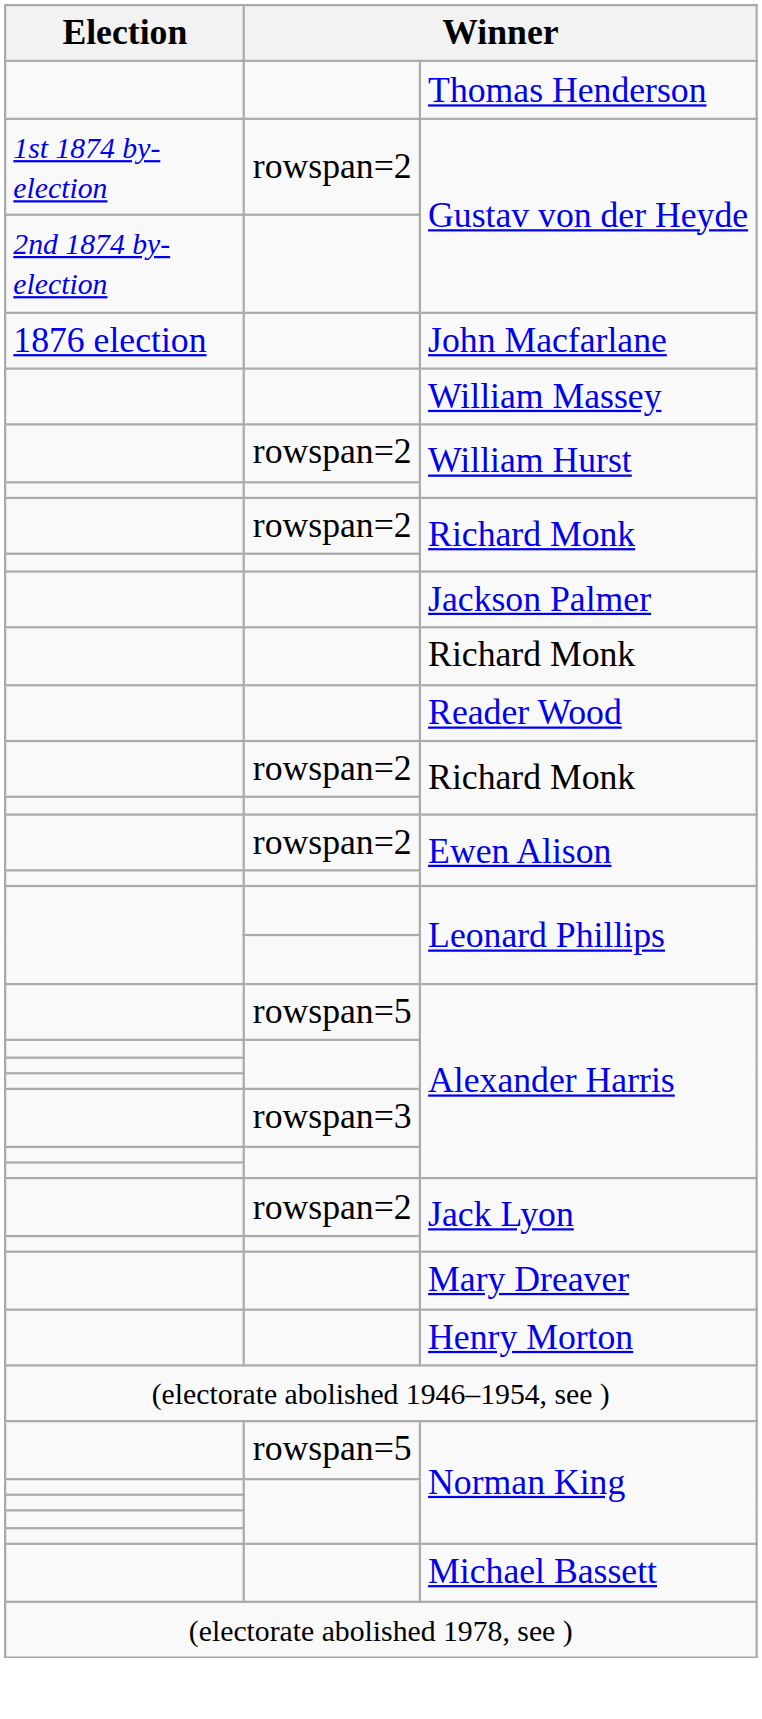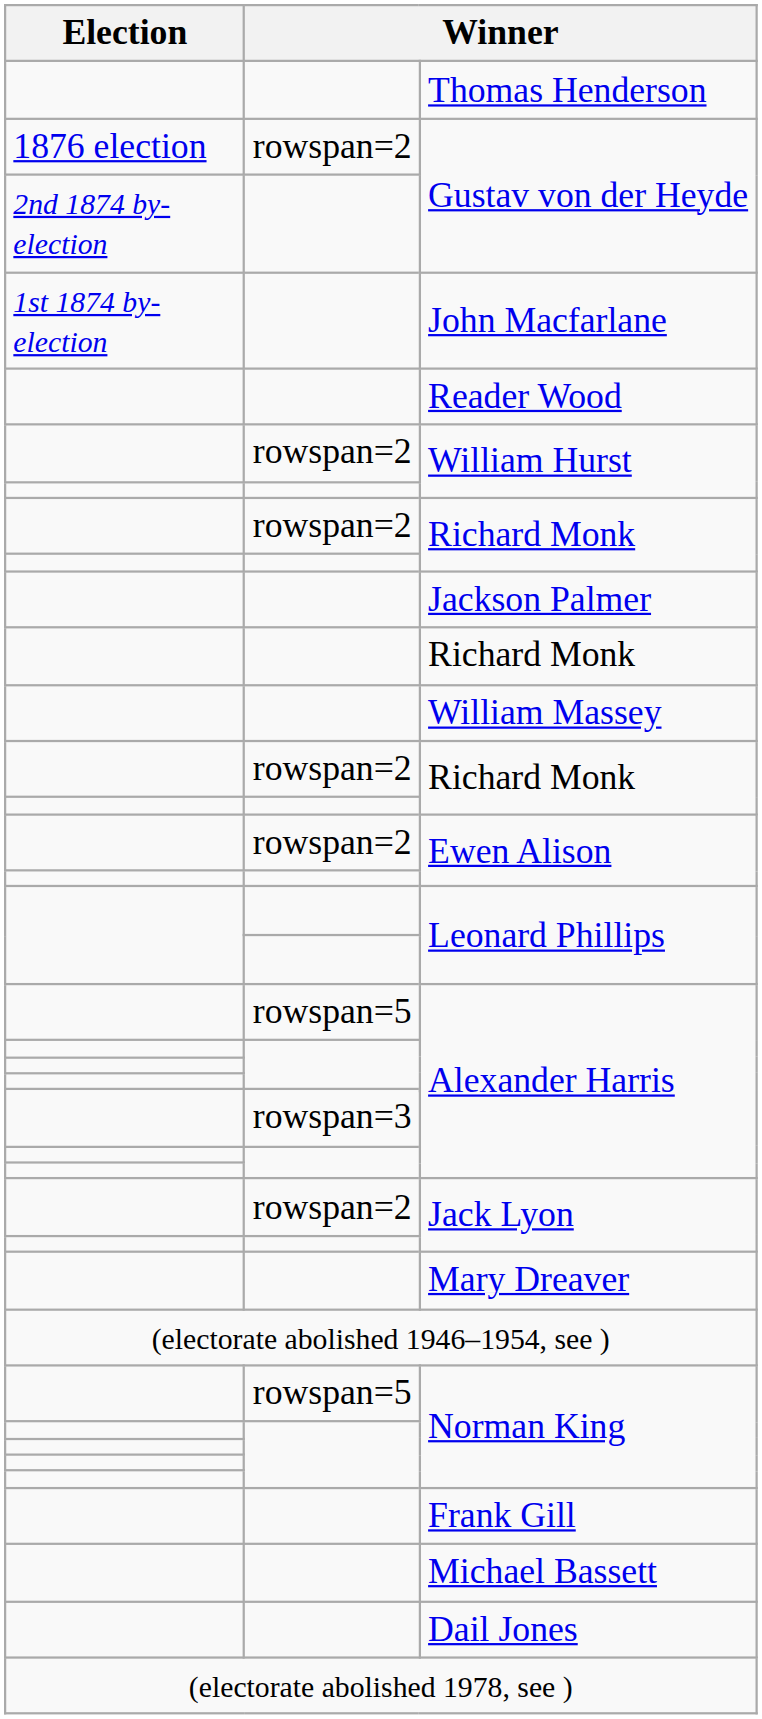rowspan=2 / Gustav von der Heyde | Election: 1st 1874 by-election -> 1876 election
John Macfarlane | Election: 1876 election -> 1st 1874 by-election
rows swapped: Reader Wood <-> William Massey
- row: Henry Morton
+ row: Frank Gill
+ row: Dail Jones
